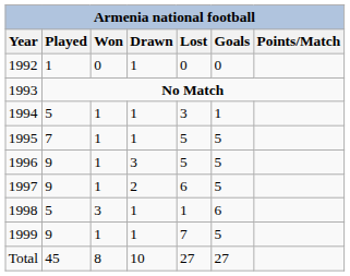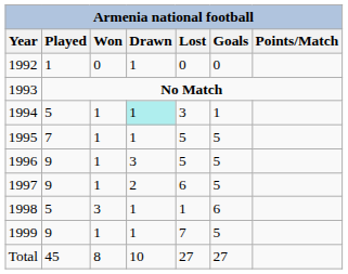1994 | Drawn: no background -> paleturquoise background
